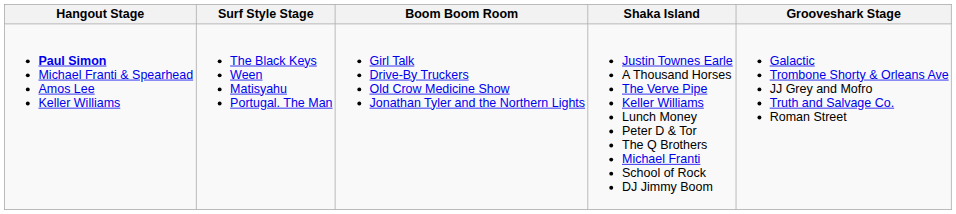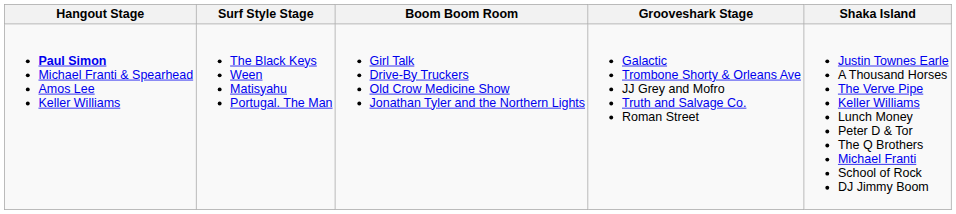columns swapped: Grooveshark Stage <-> Shaka Island
